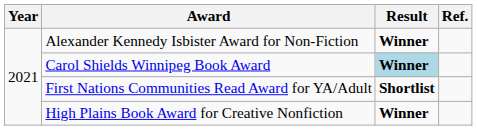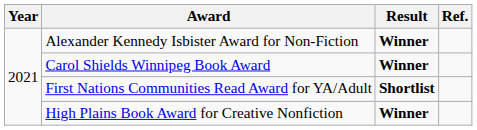Carol Shields Winnipeg Book Award | Result: lightblue background -> no background
